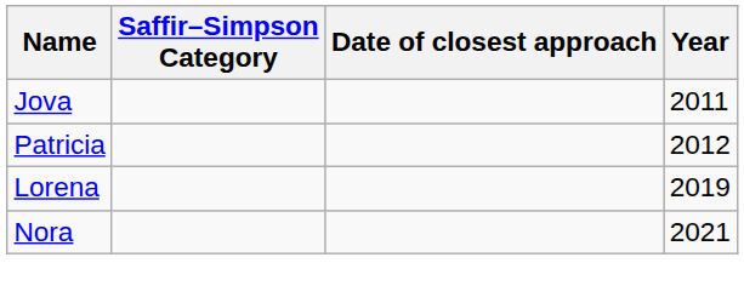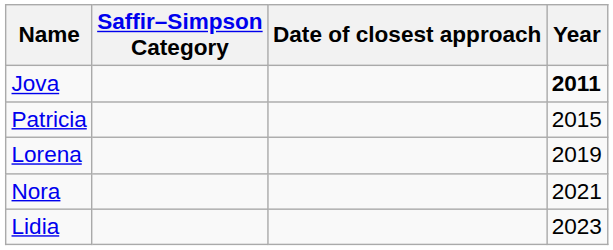Jova | Year: normal -> bold
Patricia | Year: 2012 -> 2015
+ row: Lidia | 2023
